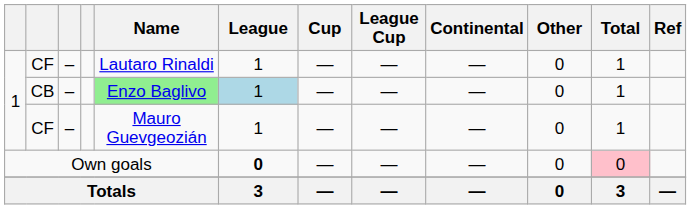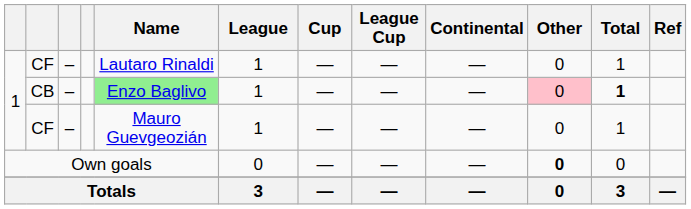CB | League: lightblue background -> no background
CB | Other: no background -> pink background
CB | Total: normal -> bold
Own goals | League: bold -> normal
Own goals | Other: normal -> bold
Own goals | Total: pink background -> no background
